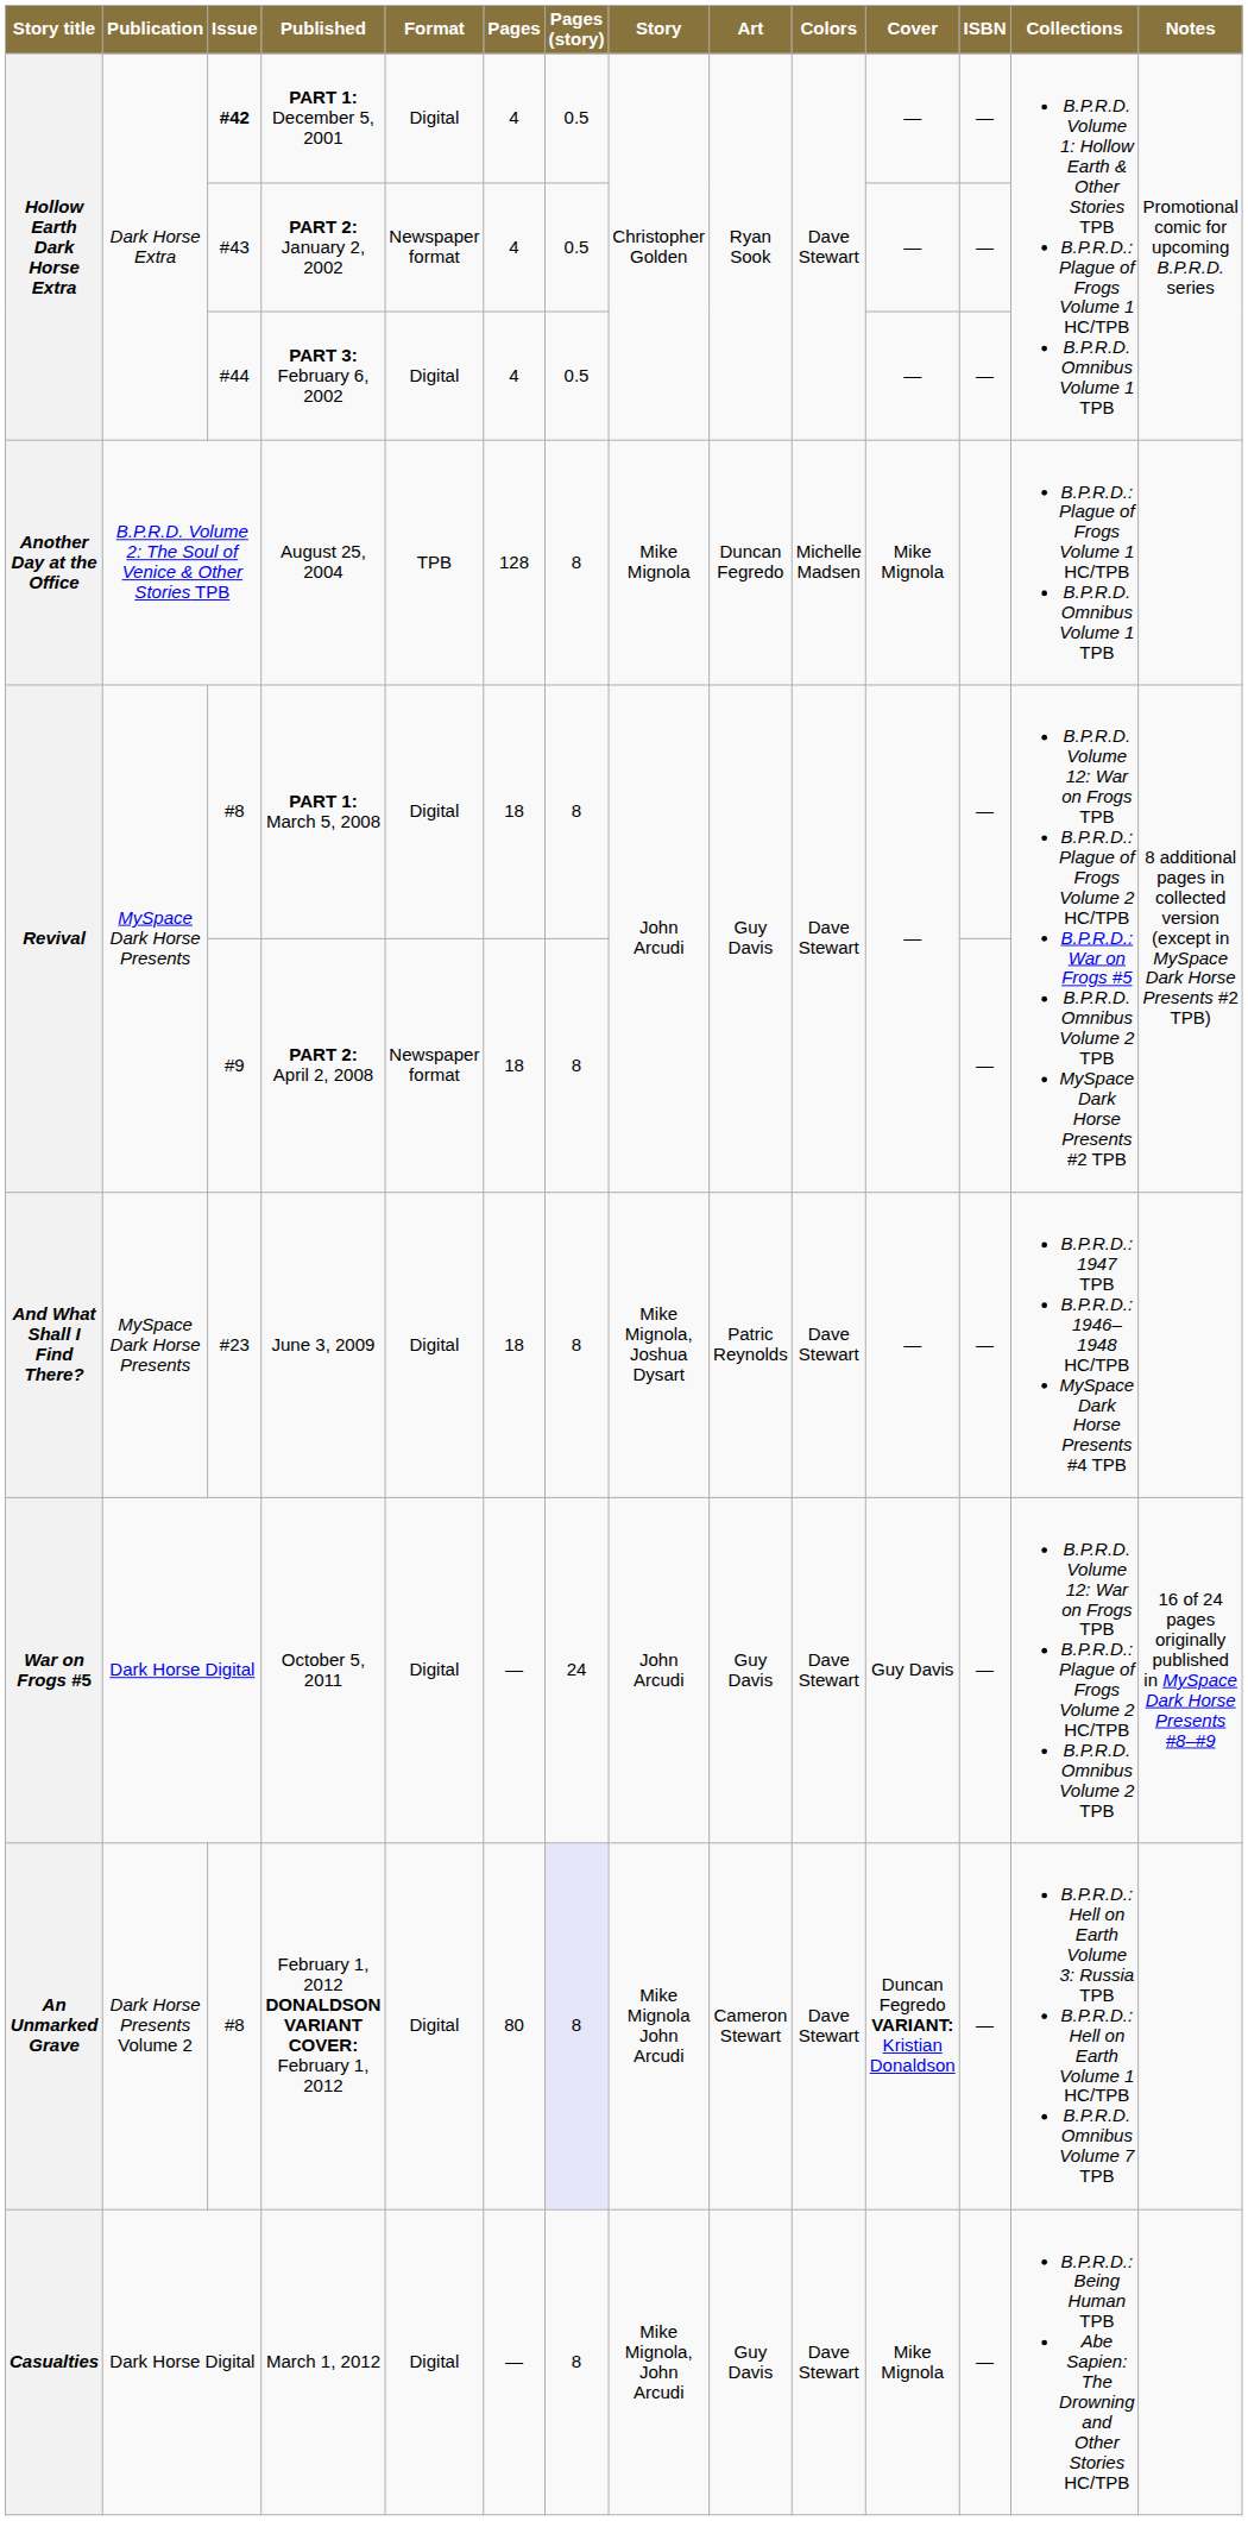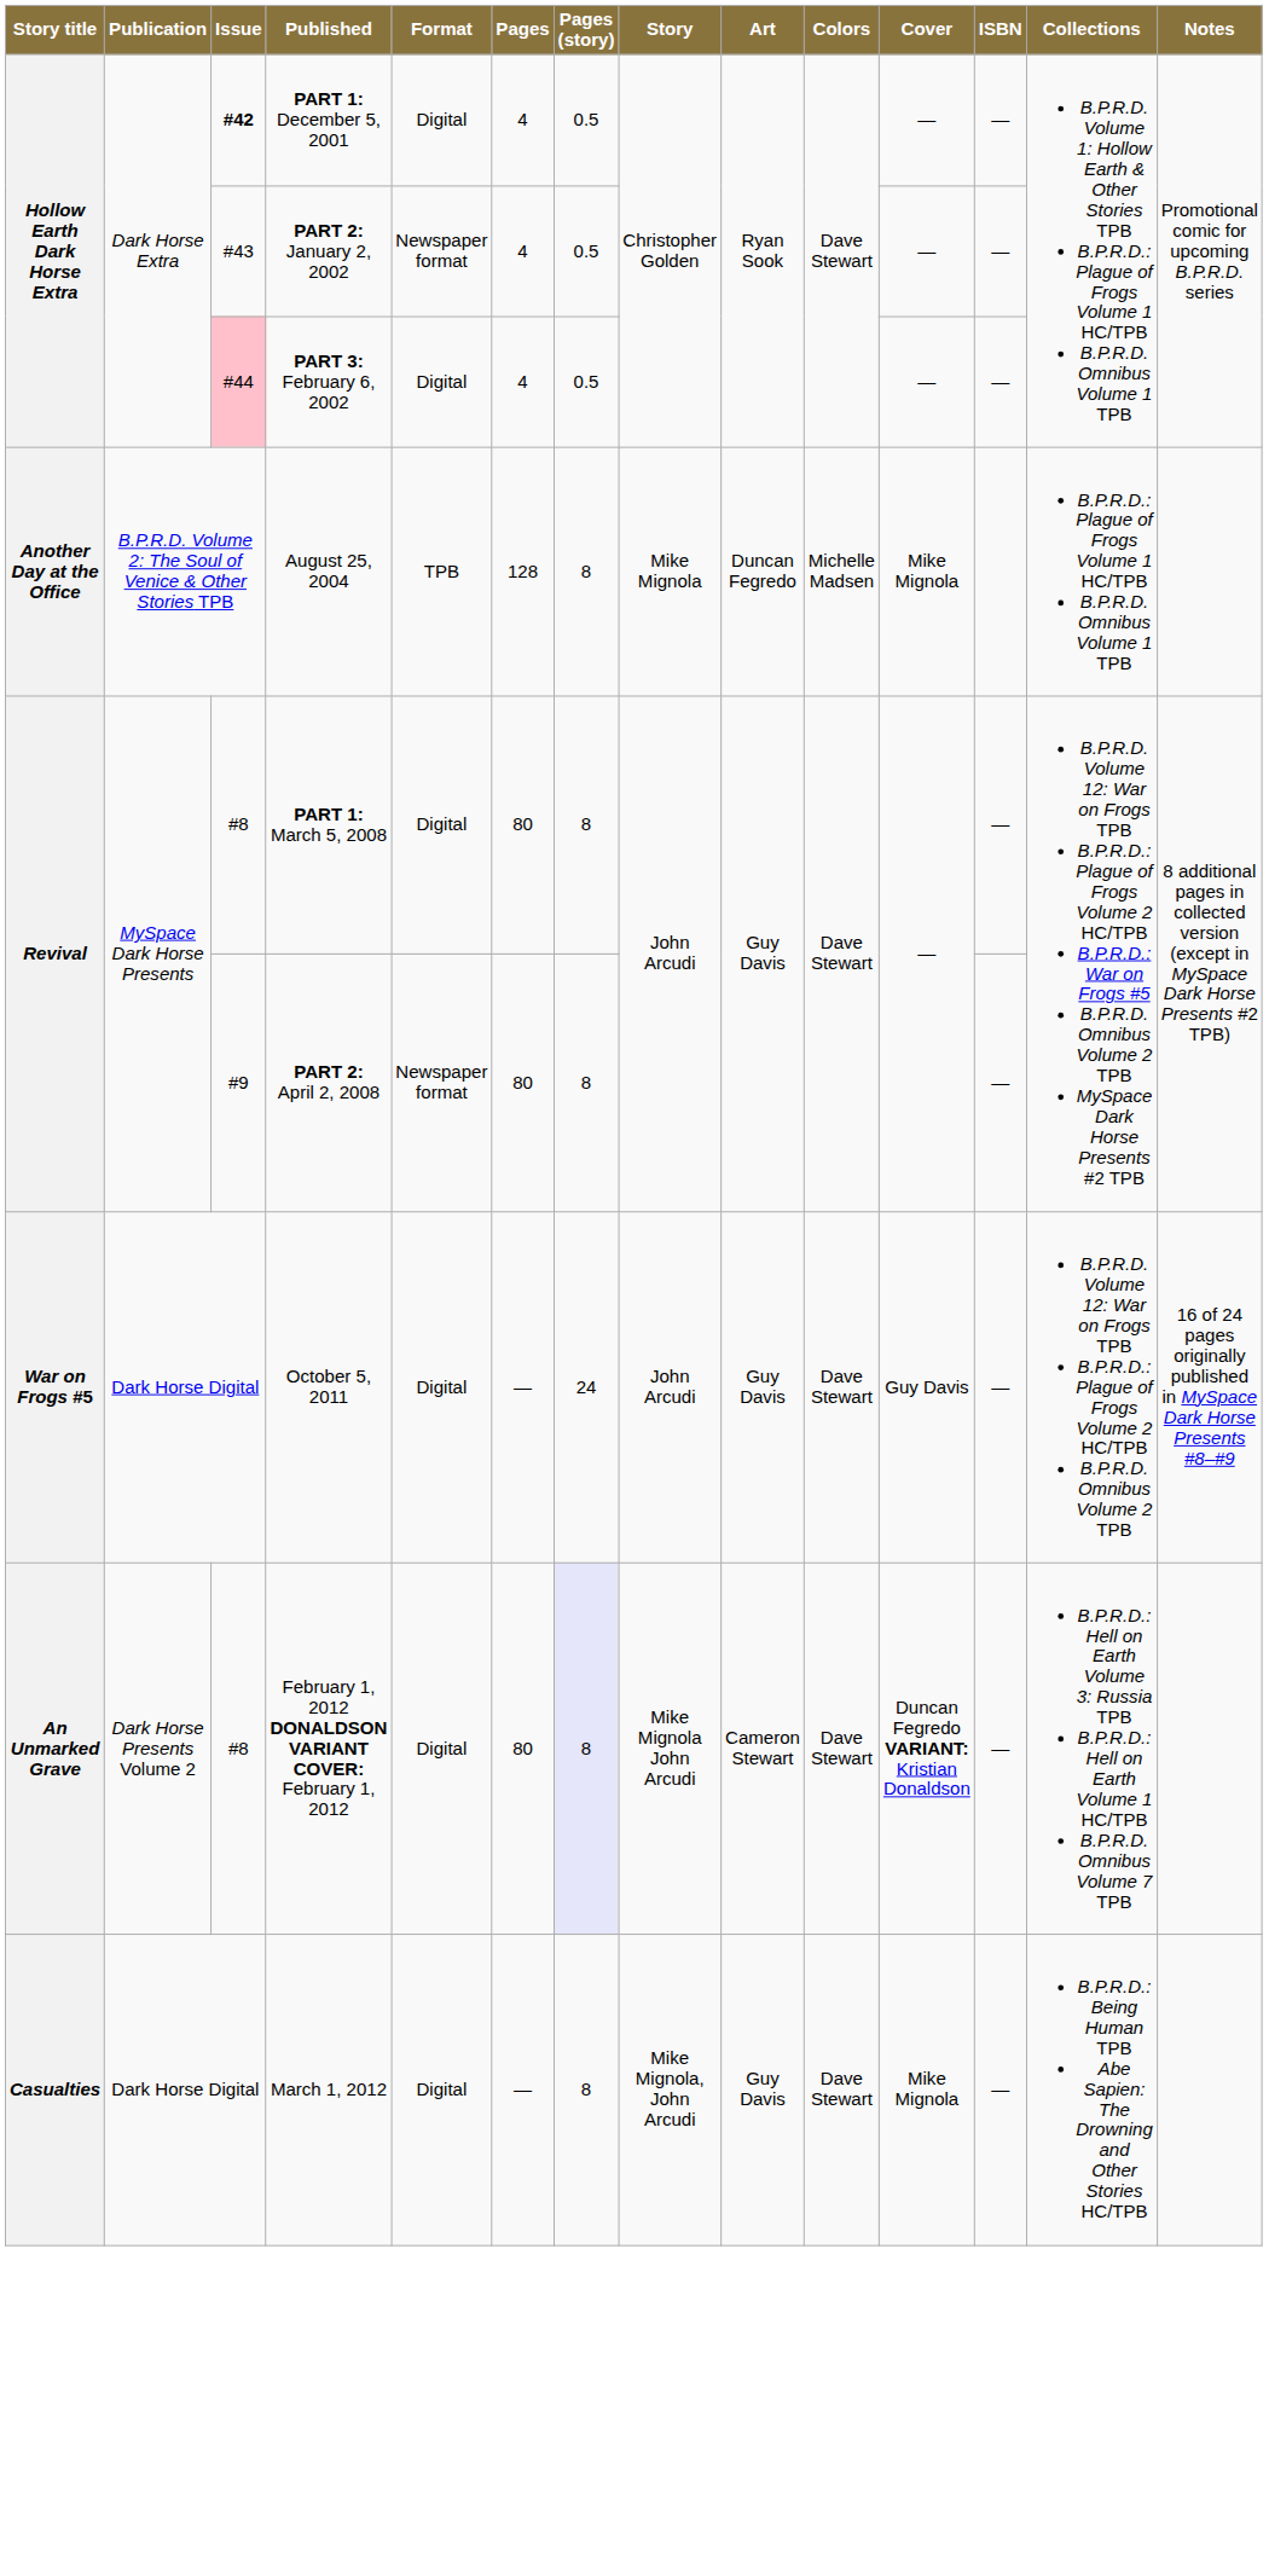PART 3: February 6, 2002 | Issue: no background -> pink background
PART 1: March 5, 2008 | Pages: 18 -> 80
PART 2: April 2, 2008 | Pages: 18 -> 80
- row: And What Shall I Find There? | MySpace Dark Horse Presents | #23 | June 3, 2009 | Digital | 18 | 8 | Mike Mignola, Joshua Dysart | Patric Reynolds | Dave Stewart | — | — | B.P.R.D.: 1947 TPB B.P.R.D.: 1946–1948 HC/TPB MySpace Dark Horse Presents #4 TPB
